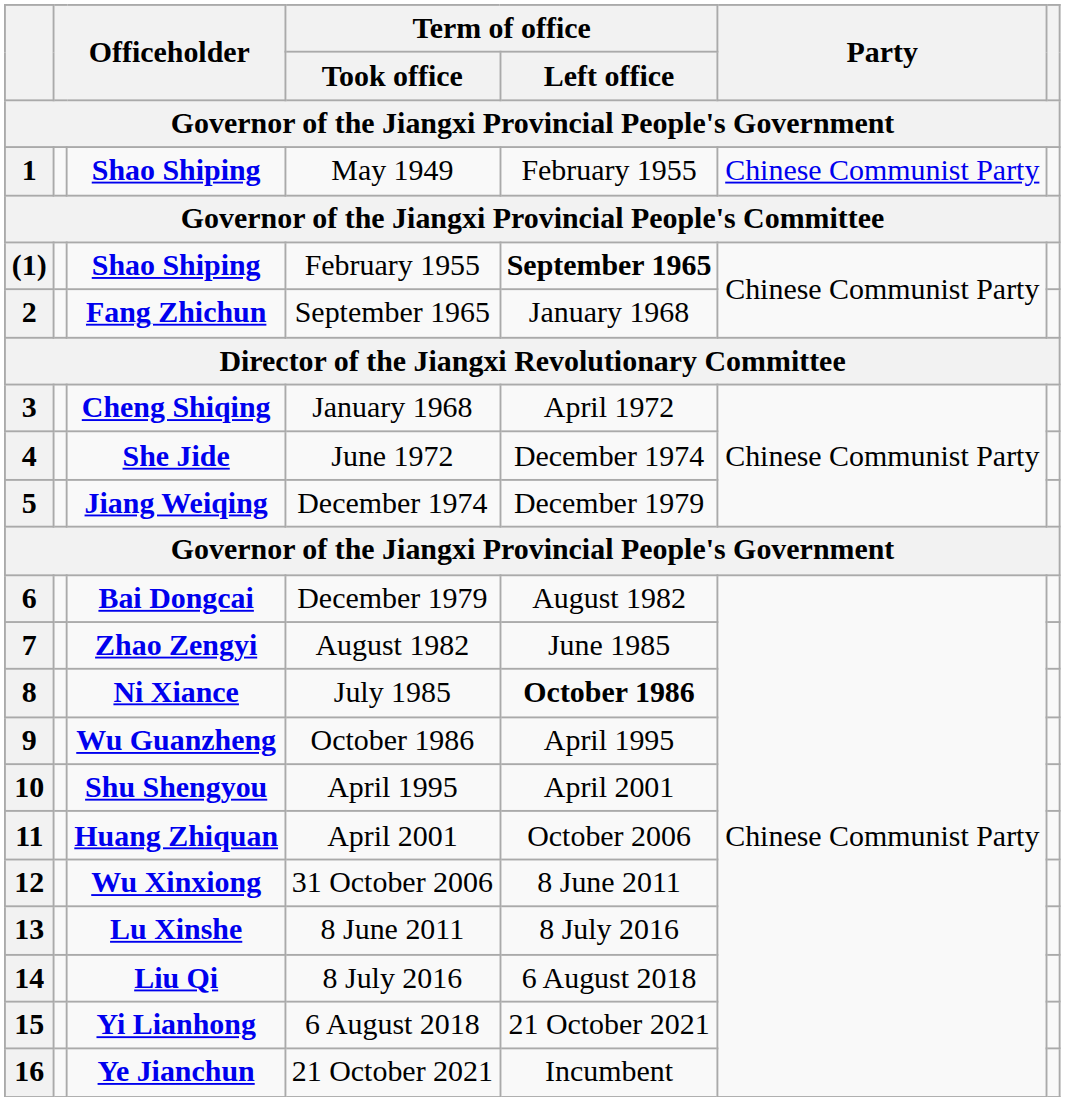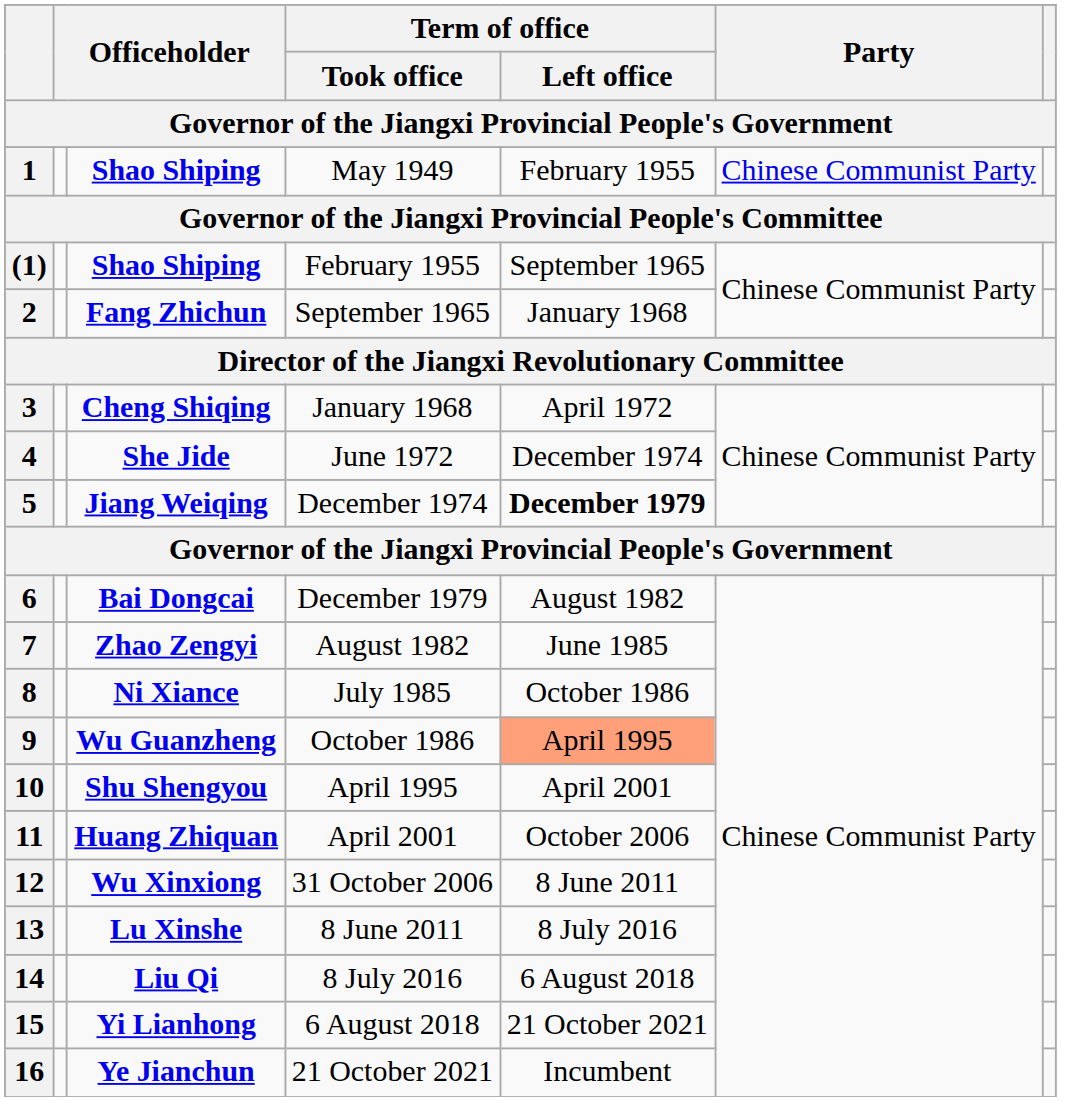(1) | Term of office / Left office: bold -> normal
5 | Term of office / Left office: normal -> bold
8 | Term of office / Left office: bold -> normal
9 | Term of office / Left office: no background -> lightsalmon background
